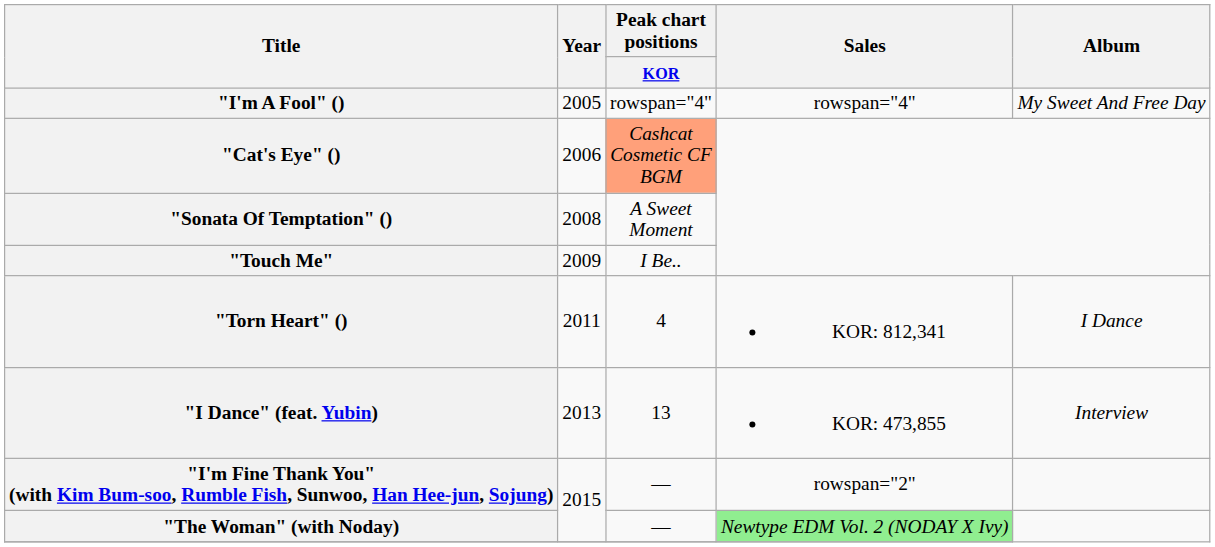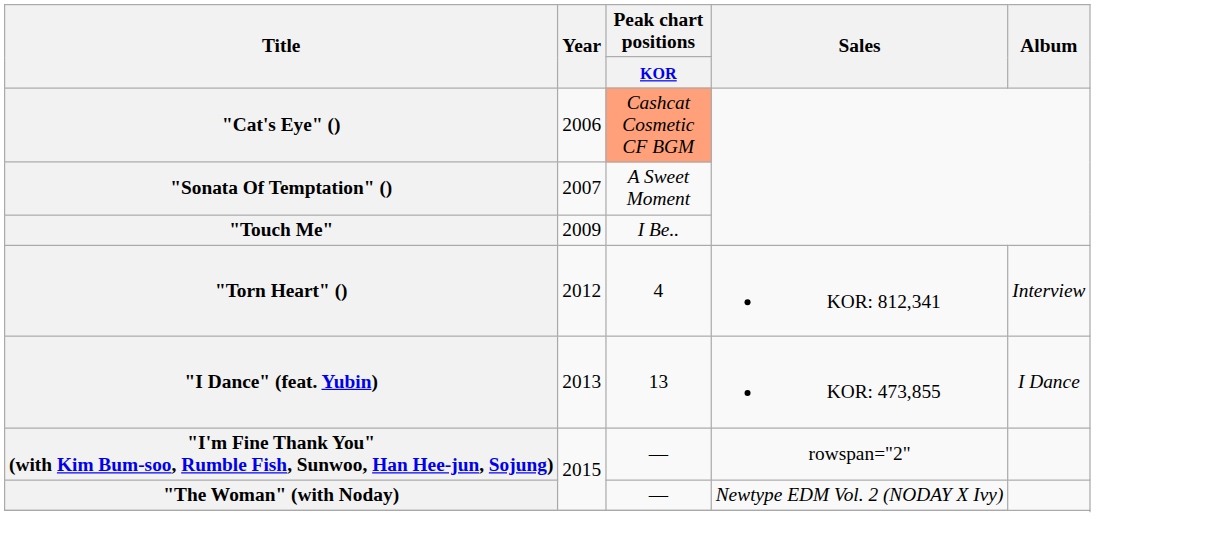- row: "I'm A Fool" () | 2005 | rowspan="4" | rowspan="4" | My Sweet And Free Day
"Sonata Of Temptation" () | Year: 2008 -> 2007
"Torn Heart" () | Year: 2011 -> 2012
"Torn Heart" () | Album: I Dance -> Interview
"I Dance" (feat. Yubin) | Album: Interview -> I Dance
"The Woman" (with Noday) | Sales: lightgreen background -> no background
